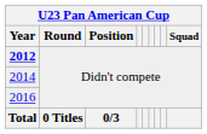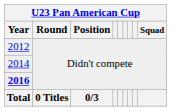2012 | U23 Pan American Cup / Year: bold -> normal
2016 | U23 Pan American Cup / Year: normal -> bold
